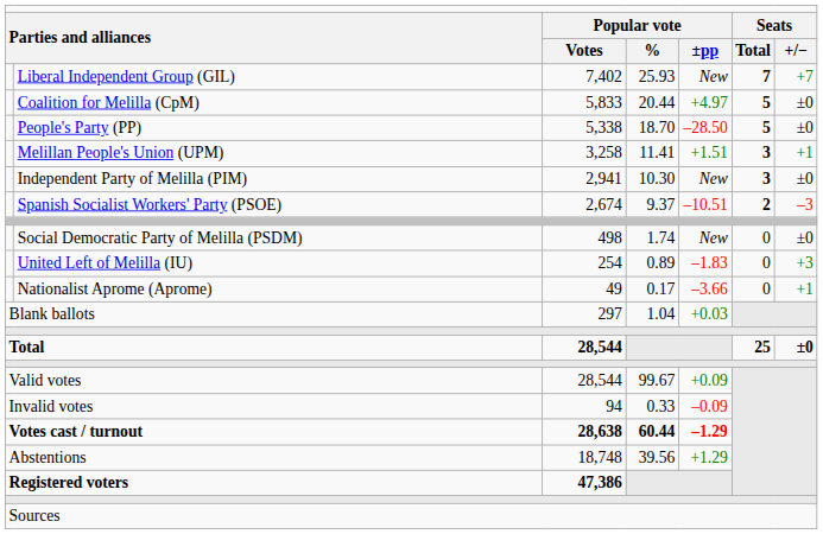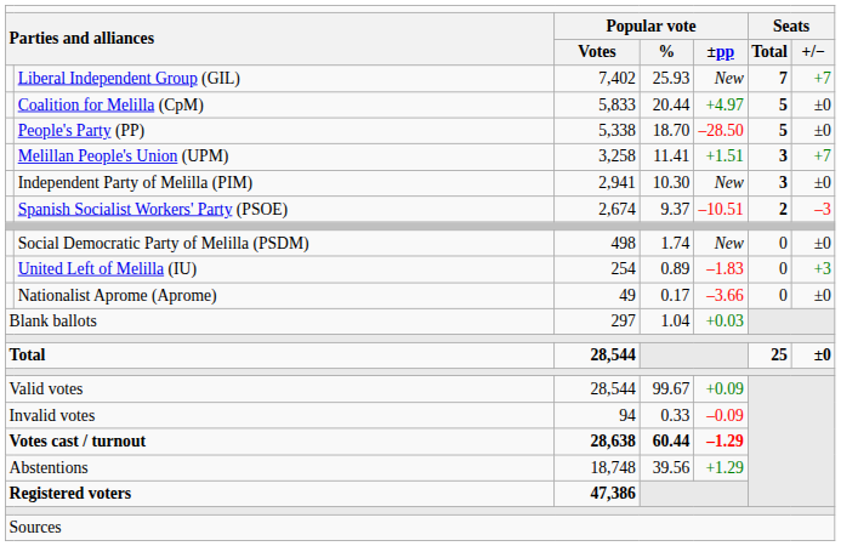Melillan People's Union (UPM) | column 7: +1 -> +7
Nationalist Aprome (Aprome) | column 7: +1 -> ±0
